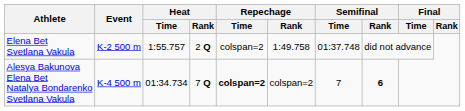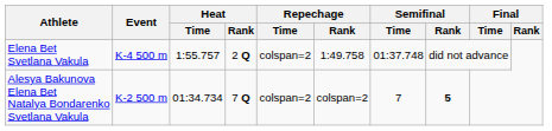Elena Bet Svetlana Vakula | Event: K-2 500 m -> K-4 500 m
Alesya Bakunova Elena Bet Natalya Bondarenko Svetlana Vakula | Event: K-4 500 m -> K-2 500 m
Alesya Bakunova Elena Bet Natalya Bondarenko Svetlana Vakula | Repechage / Time: bold -> normal
Alesya Bakunova Elena Bet Natalya Bondarenko Svetlana Vakula | Semifinal / Rank: 6 -> 5
